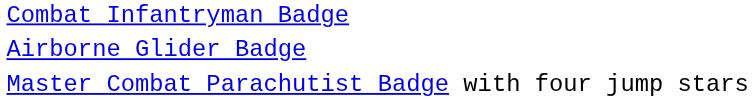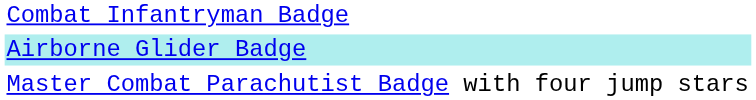row 2 | column 1: no background -> paleturquoise background
